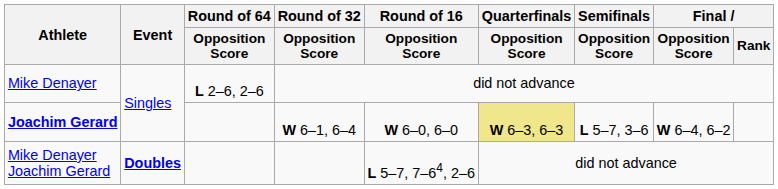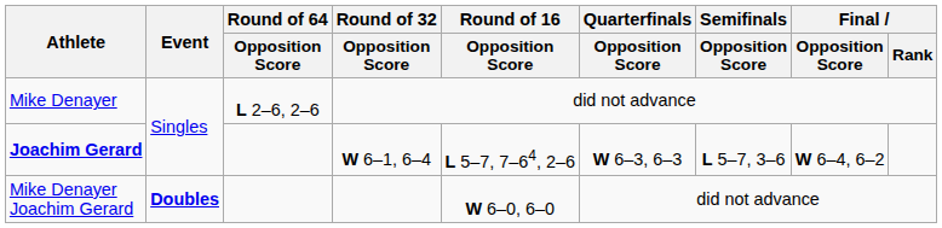Joachim Gerard | Round of 16 / Opposition Score: W 6–0, 6–0 -> L 5–7, 7–64, 2–6
Joachim Gerard | Quarterfinals / Opposition Score: khaki background -> no background
Mike Denayer Joachim Gerard | Round of 16 / Opposition Score: L 5–7, 7–64, 2–6 -> W 6–0, 6–0
